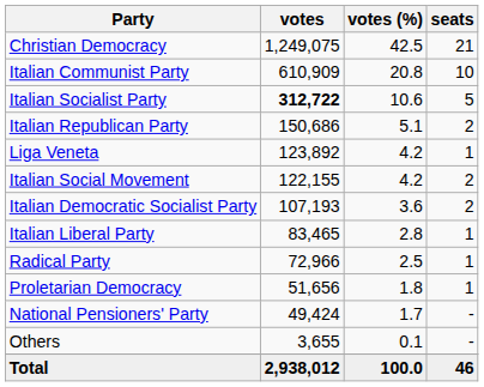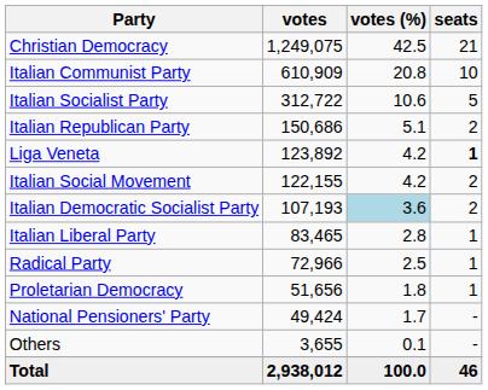Italian Socialist Party | votes: bold -> normal
Liga Veneta | seats: normal -> bold
Italian Democratic Socialist Party | votes (%): no background -> lightblue background
